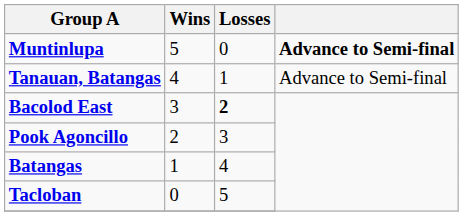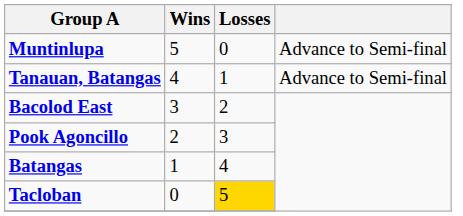Muntinlupa | column 4: bold -> normal
Bacolod East | Losses: bold -> normal
Tacloban | Losses: no background -> gold background
